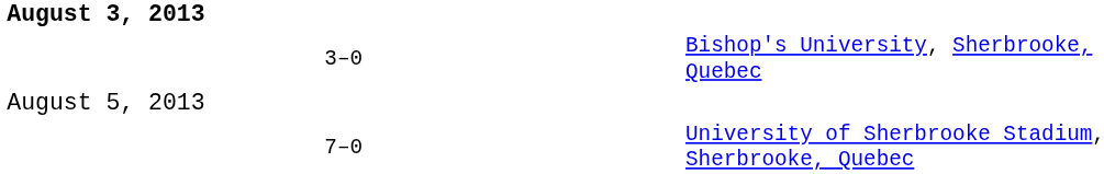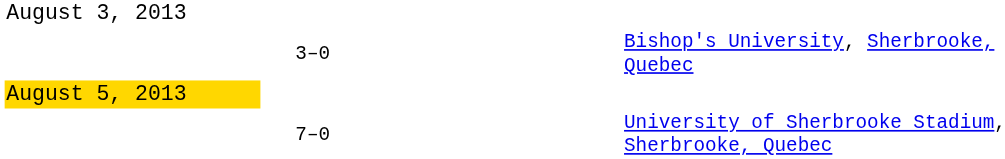August 3, 2013 | column 1: bold -> normal
August 5, 2013 | column 1: no background -> gold background
